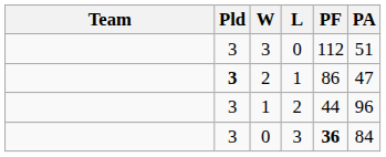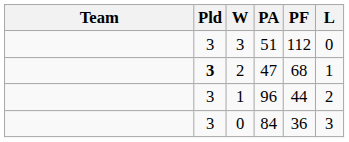columns swapped: L <-> PA
row 3 | PF: 86 -> 68
row 5 | PF: bold -> normal
